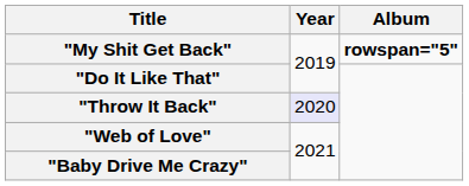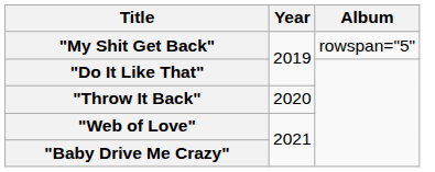"My Shit Get Back" | Album: bold -> normal
"Throw It Back" | Year: lavender background -> no background
